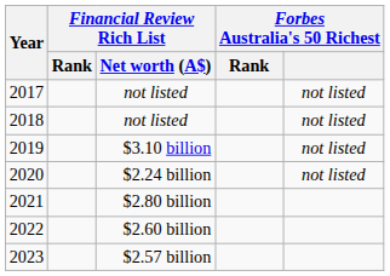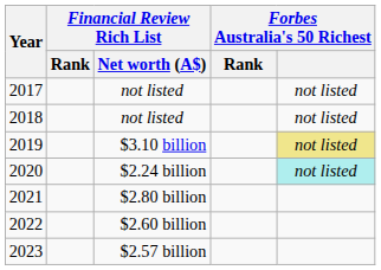2019 | Forbes Australia's 50 Richest: no background -> khaki background
2020 | Forbes Australia's 50 Richest: no background -> paleturquoise background
